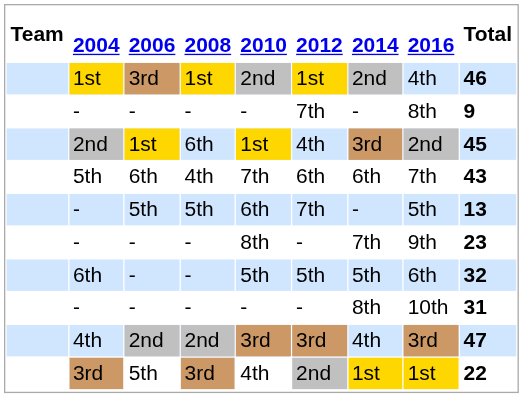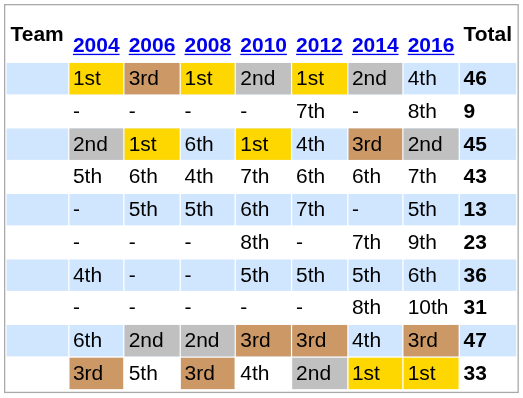row 8 | 2004: 6th -> 4th
row 8 | Total: 32 -> 36
row 10 | 2004: 4th -> 6th
row 11 | Total: 22 -> 33
